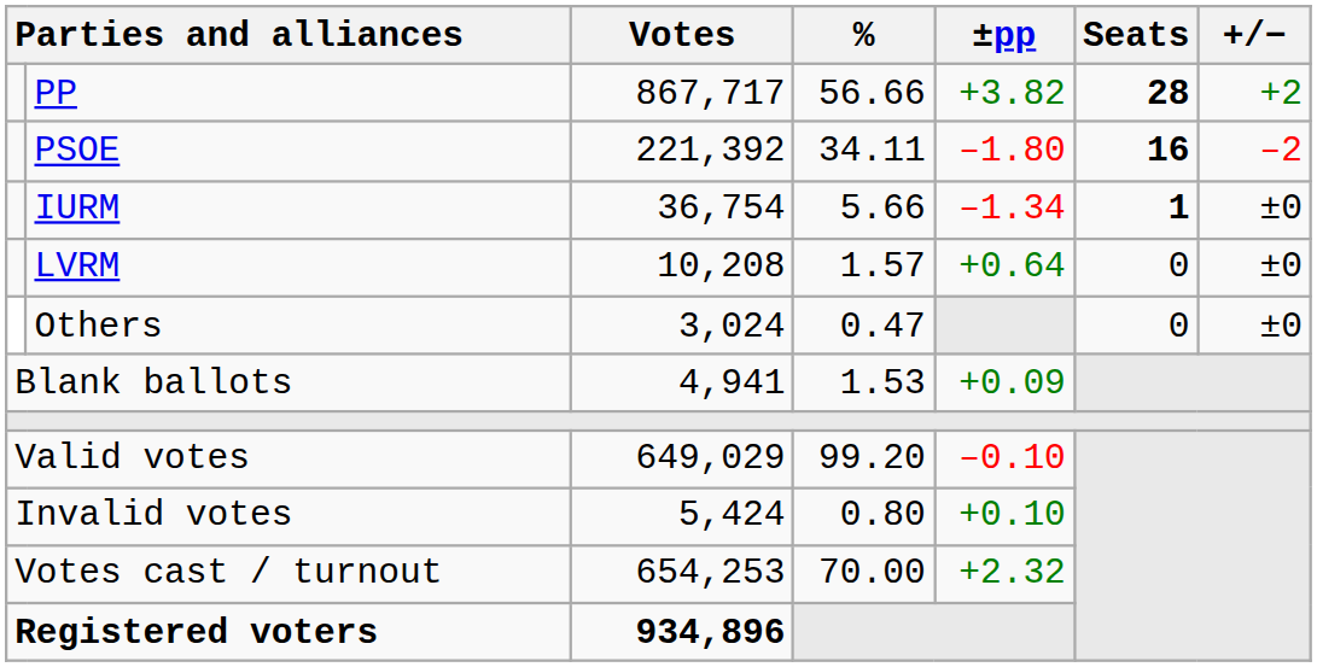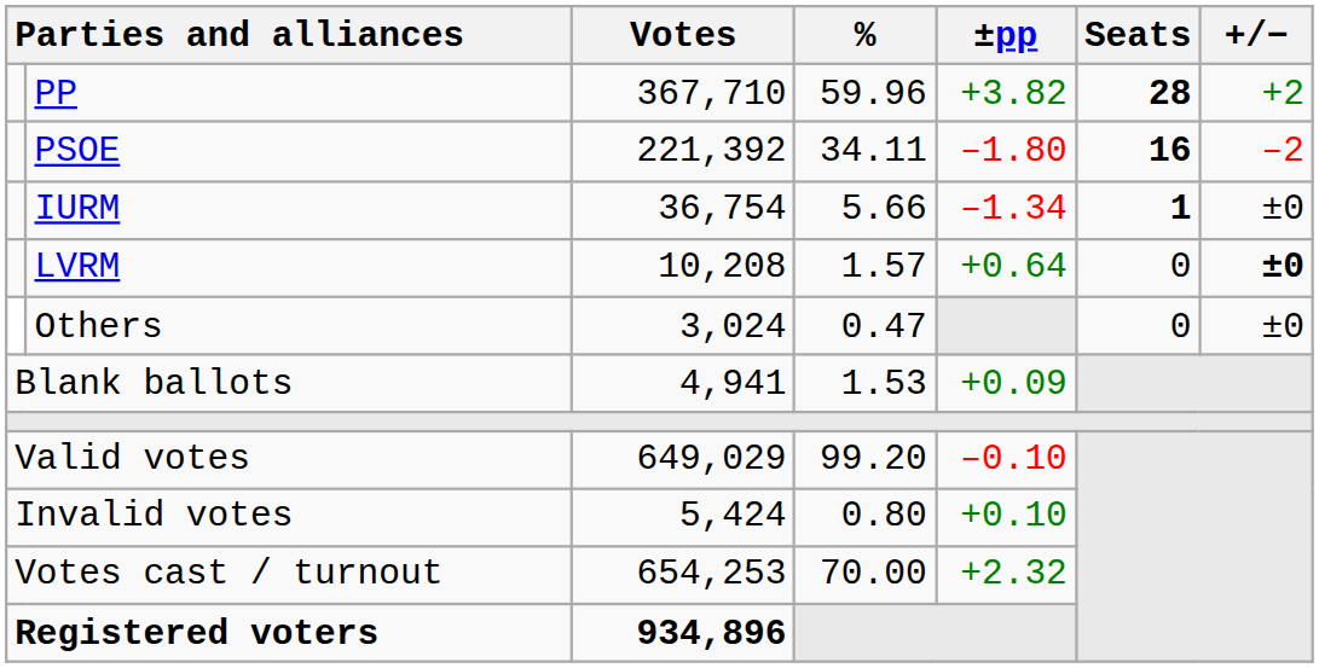PP | Votes: 867,717 -> 367,710
PP | %: 56.66 -> 59.96
LVRM | +/−: normal -> bold
